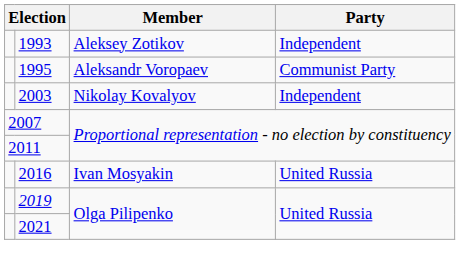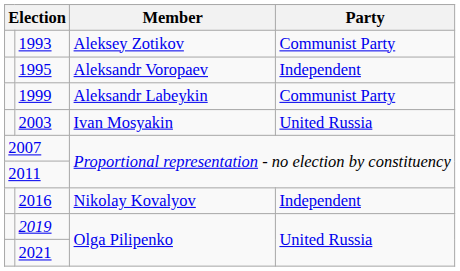1993 | Party: Independent -> Communist Party
1995 | Party: Communist Party -> Independent
+ row: 1999 | Aleksandr Labeykin | Communist Party
2003 | Member: Nikolay Kovalyov -> Ivan Mosyakin
2003 | Party: Independent -> United Russia
2016 | Member: Ivan Mosyakin -> Nikolay Kovalyov
2016 | Party: United Russia -> Independent
